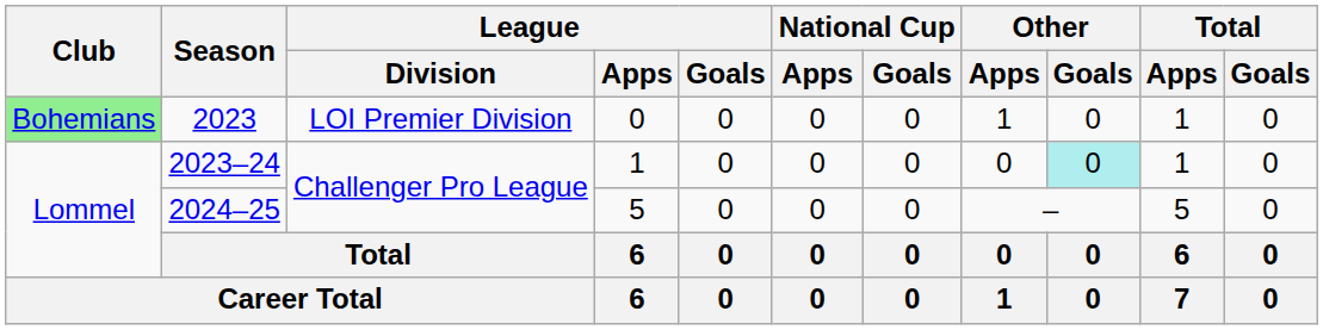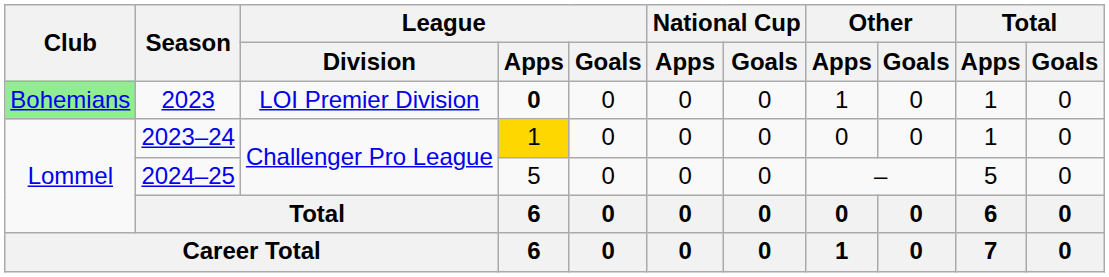2023 | League / Apps: normal -> bold
2023–24 | League / Apps: no background -> gold background
2023–24 | Other / Goals: paleturquoise background -> no background
